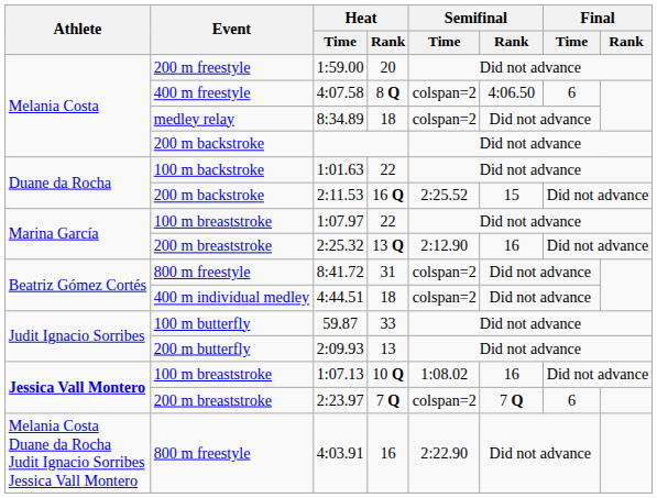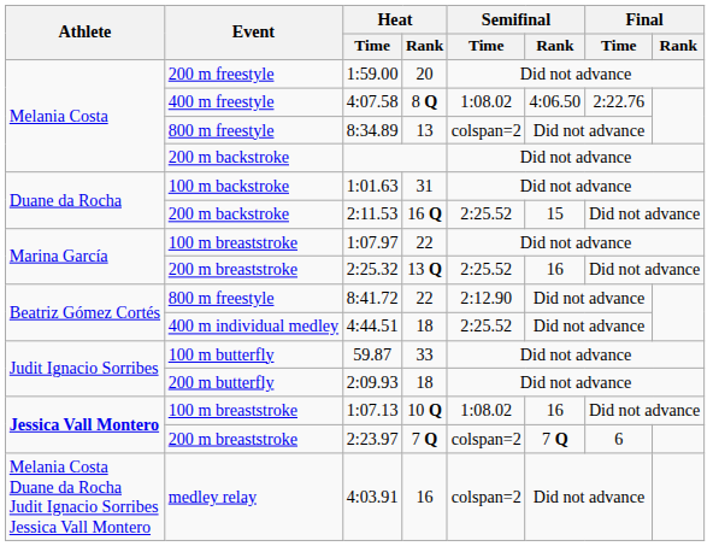4:07.58 | Semifinal / Time: colspan=2 -> 1:08.02
4:07.58 | Final / Time: 6 -> 2:22.76
8:34.89 | Event: medley relay -> 800 m freestyle
8:34.89 | Heat / Rank: 18 -> 13
1:01.63 | Heat / Rank: 22 -> 31
2:25.32 | Semifinal / Time: 2:12.90 -> 2:25.52
8:41.72 | Heat / Rank: 31 -> 22
8:41.72 | Semifinal / Time: colspan=2 -> 2:12.90
4:44.51 | Semifinal / Time: colspan=2 -> 2:25.52
2:09.93 | Heat / Rank: 13 -> 18
4:03.91 | Event: 800 m freestyle -> medley relay
4:03.91 | Semifinal / Time: 2:22.90 -> colspan=2
